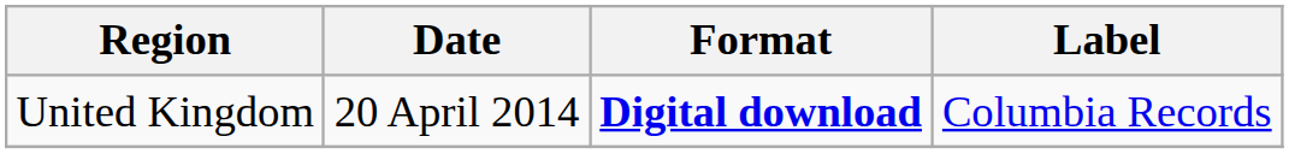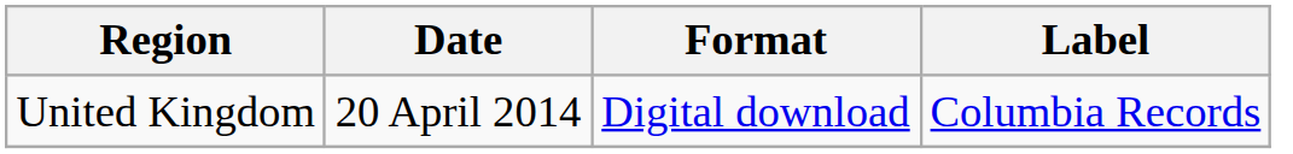United Kingdom | Format: bold -> normal
